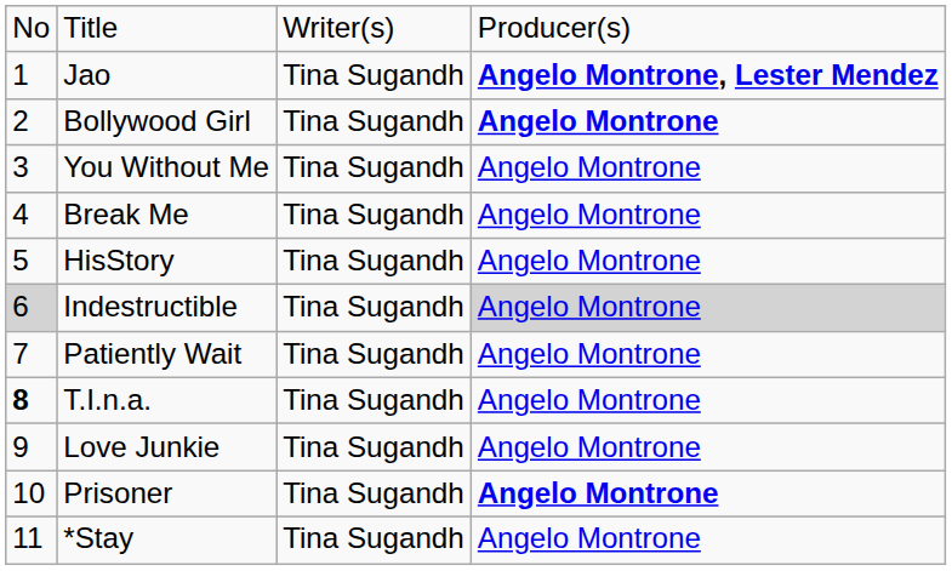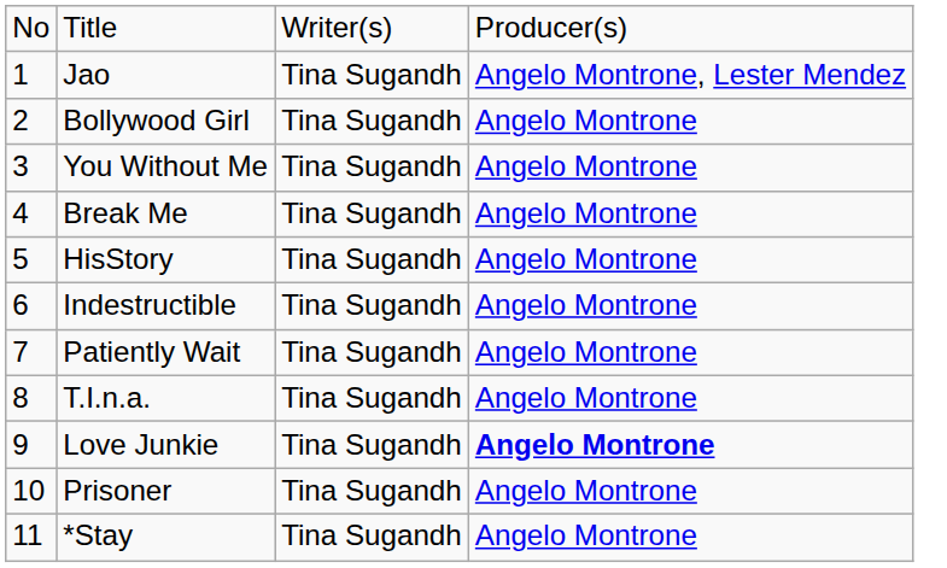Jao | column 4: bold -> normal
Bollywood Girl | column 4: bold -> normal
Indestructible | column 1: lightgrey background -> no background
Indestructible | column 4: lightgrey background -> no background
T.I.n.a. | column 1: bold -> normal
Love Junkie | column 4: normal -> bold
Prisoner | column 4: bold -> normal
